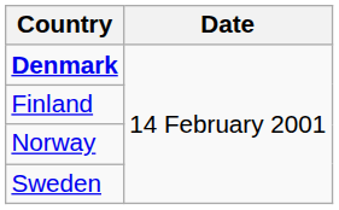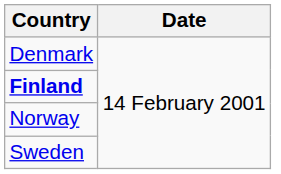Denmark | Country: bold -> normal
Finland | Country: normal -> bold
